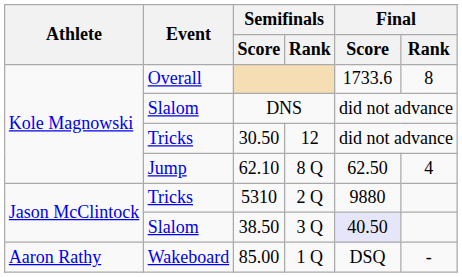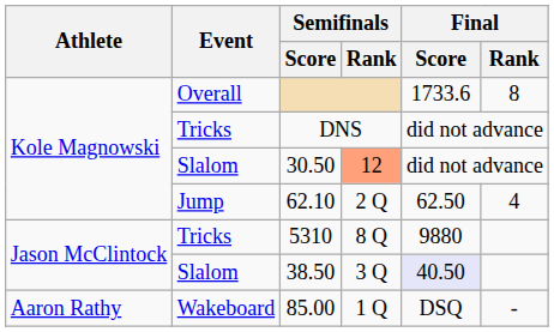DNS | Event: Slalom -> Tricks
30.50 | Event: Tricks -> Slalom
30.50 | Semifinals / Rank: no background -> lightsalmon background
62.10 | Semifinals / Rank: 8 Q -> 2 Q
5310 | Semifinals / Rank: 2 Q -> 8 Q
